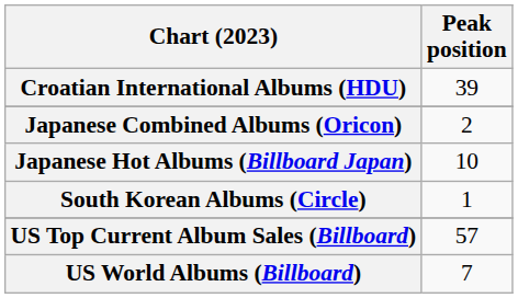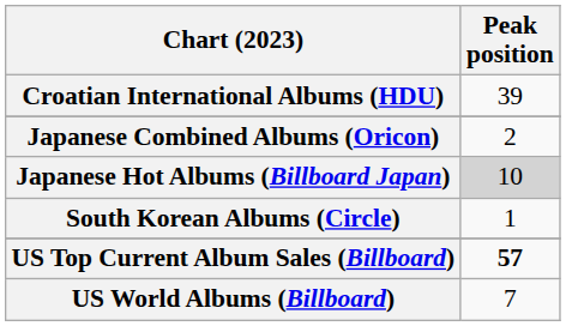Japanese Hot Albums (Billboard Japan) | Peak position: no background -> lightgrey background
US Top Current Album Sales (Billboard) | Peak position: normal -> bold
